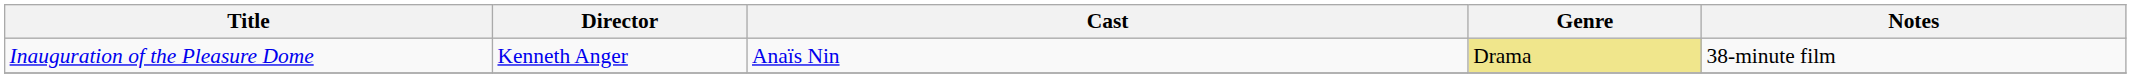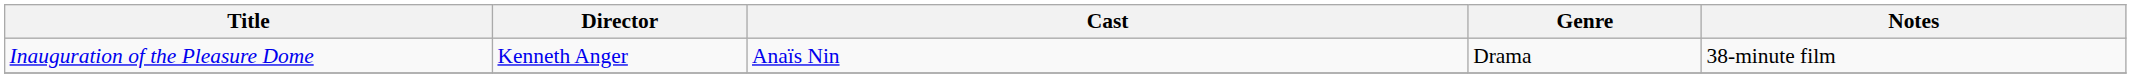Inauguration of the Pleasure Dome | Genre: khaki background -> no background
